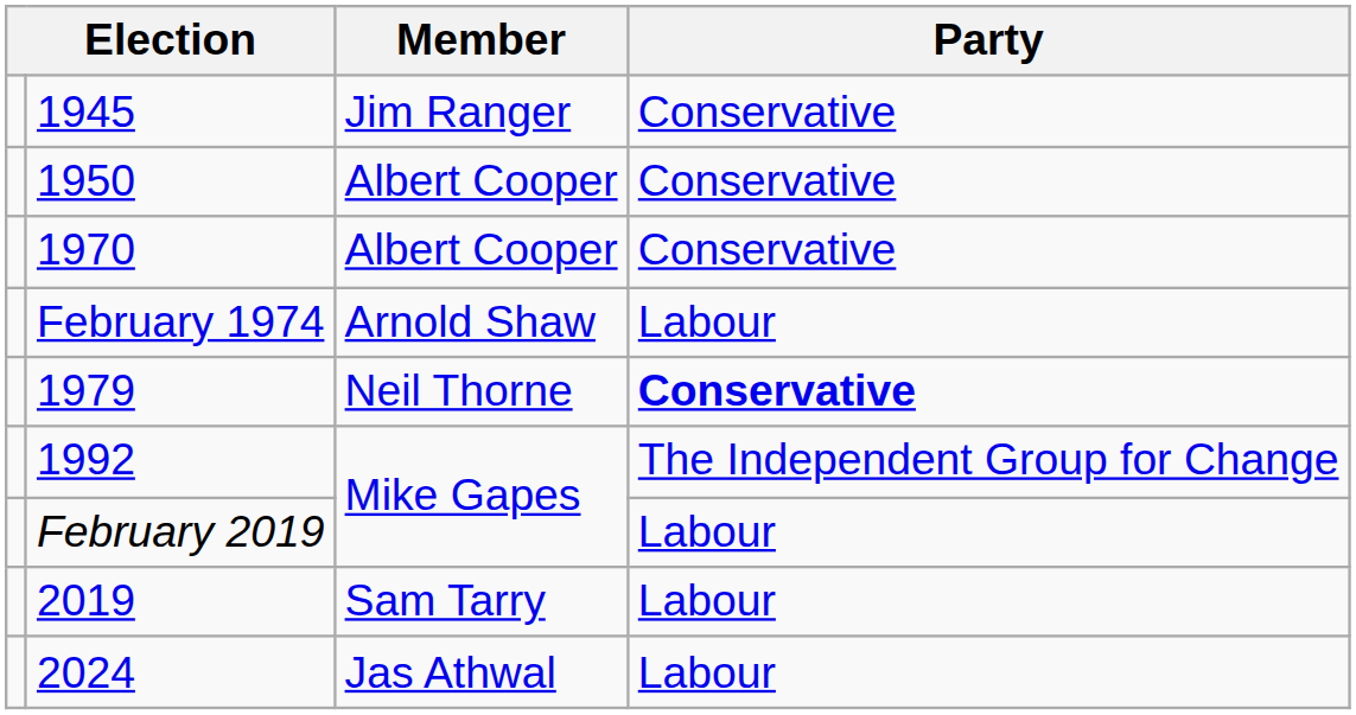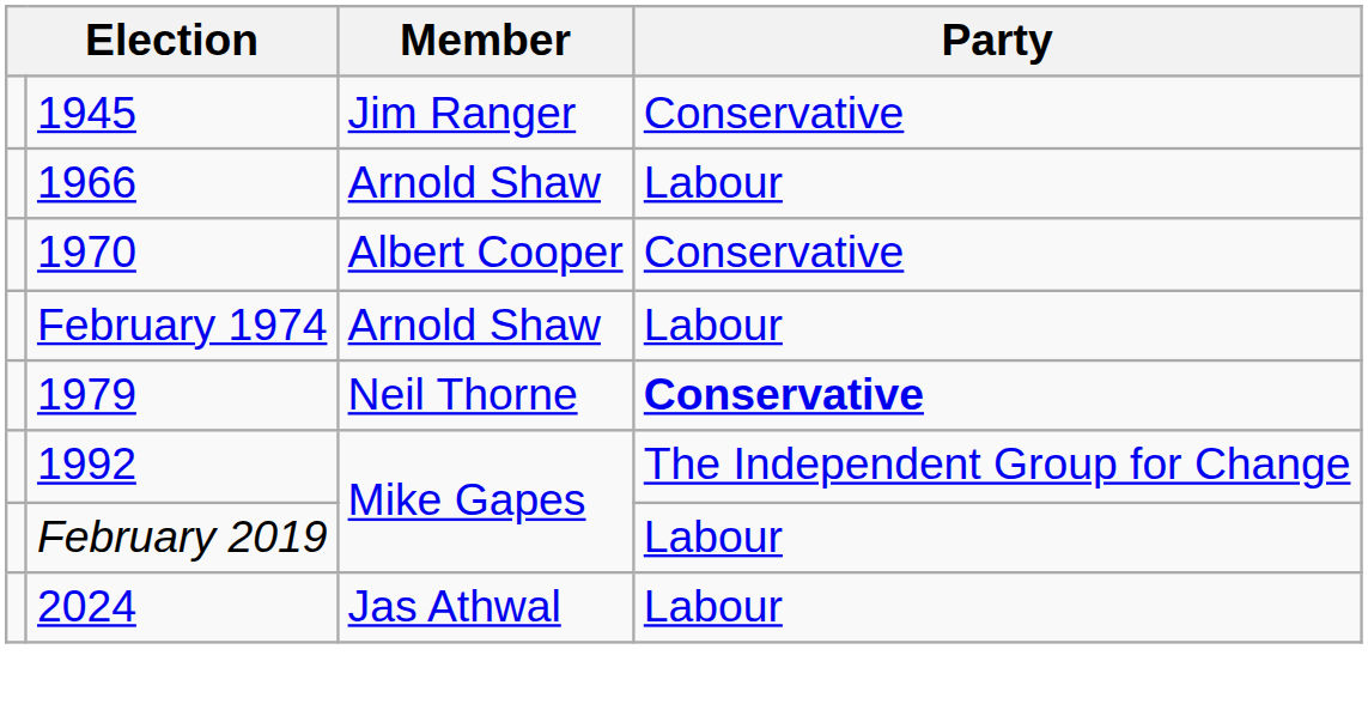- row: 1950 | Albert Cooper | Conservative
+ row: 1966 | Arnold Shaw | Labour
- row: 2019 | Sam Tarry | Labour
